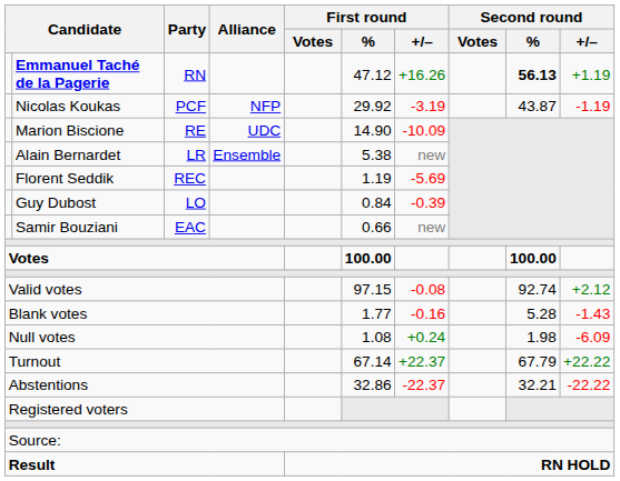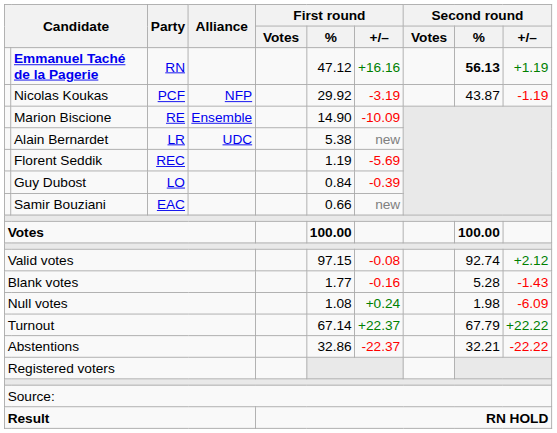Emmanuel Taché de la Pagerie | First round / +/–: +16.26 -> +16.16
Marion Biscione | Alliance: UDC -> Ensemble
Alain Bernardet | Alliance: Ensemble -> UDC
